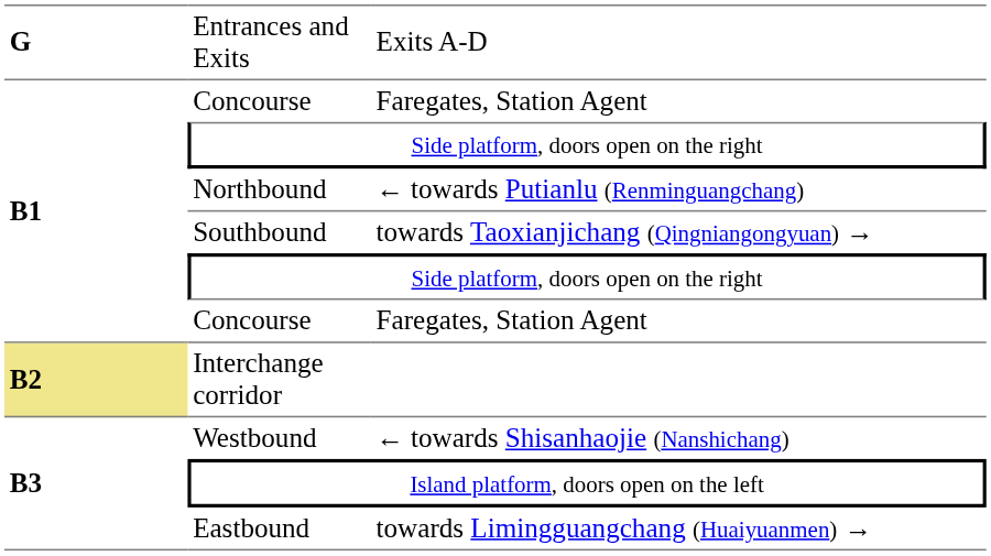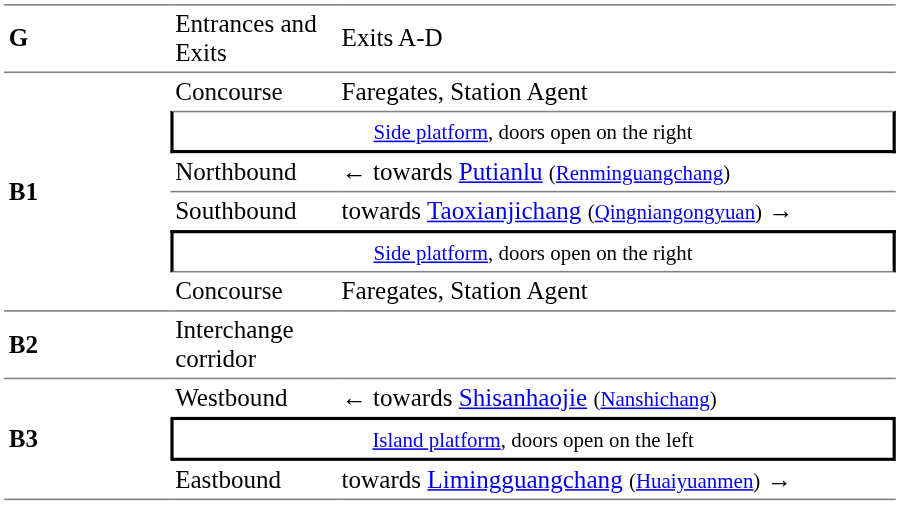Interchange corridor | column 1: khaki background -> no background
